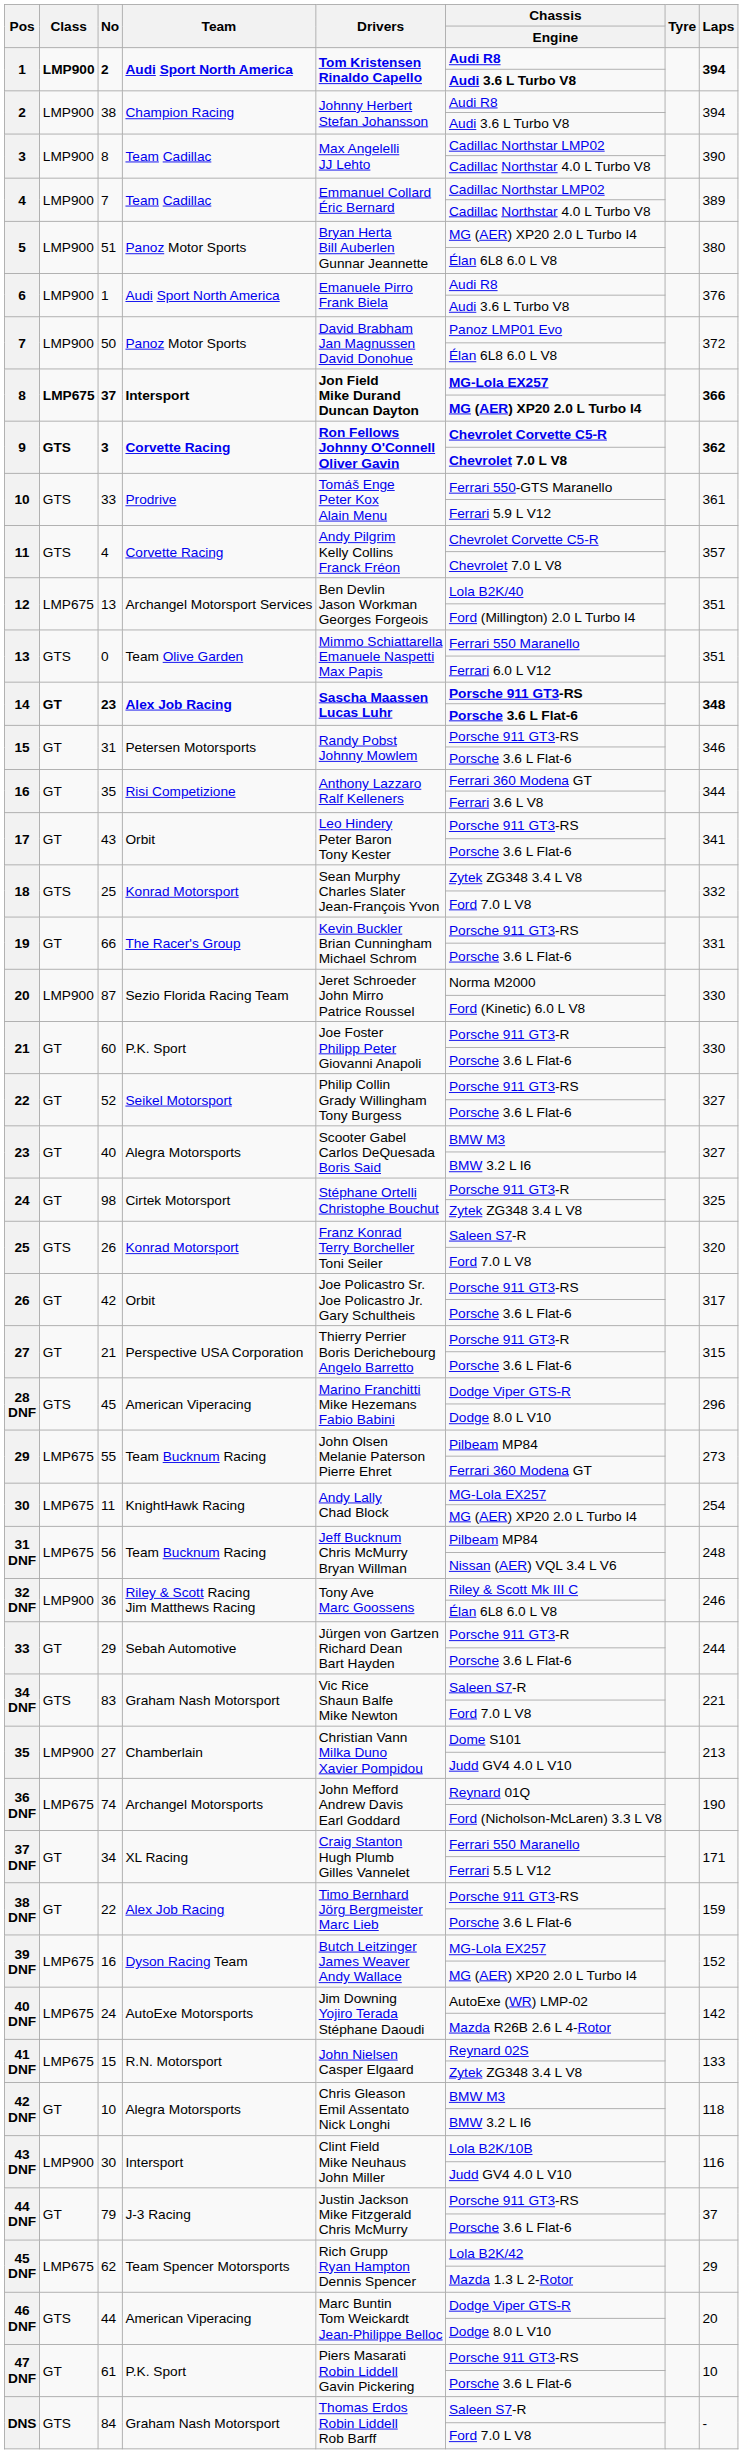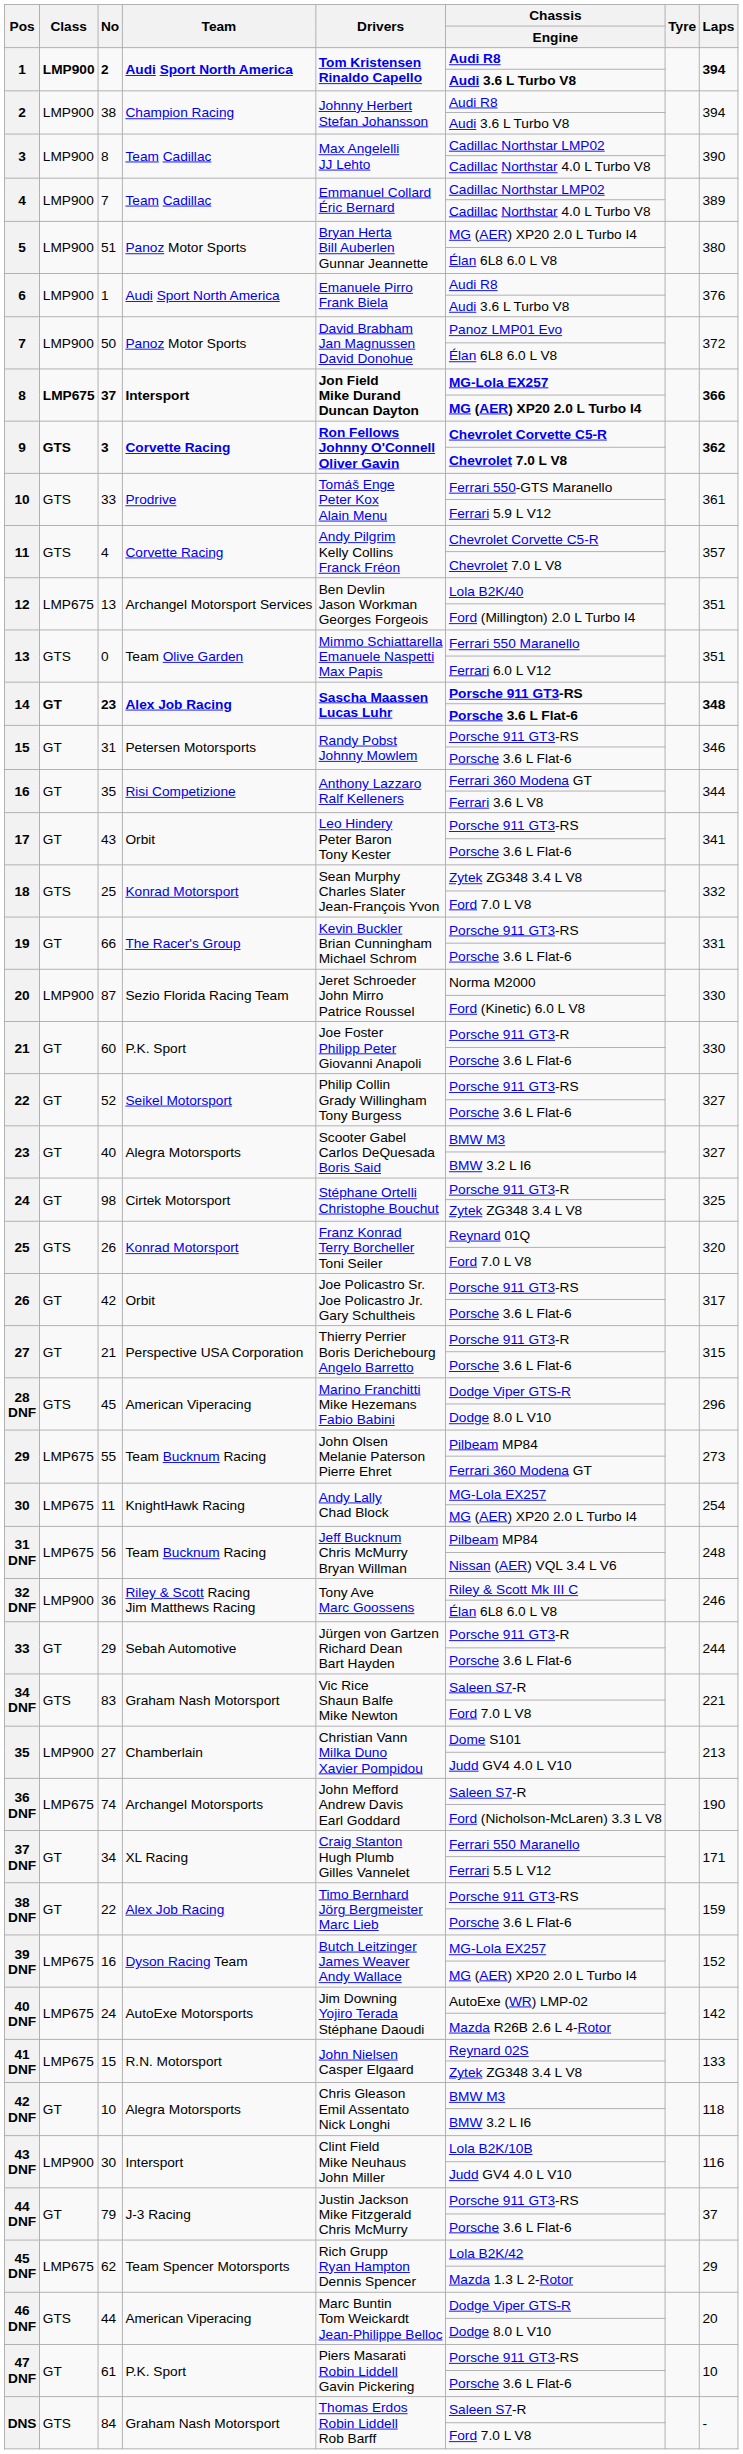row 51 | Chassis / Engine: Saleen S7-R -> Reynard 01Q
row 73 | Chassis / Engine: Reynard 01Q -> Saleen S7-R
